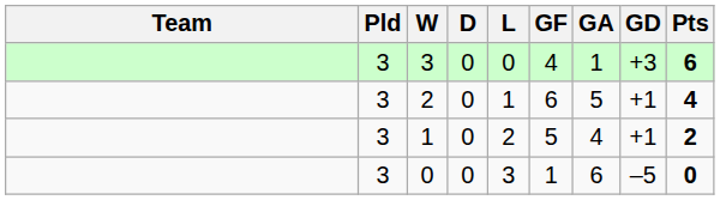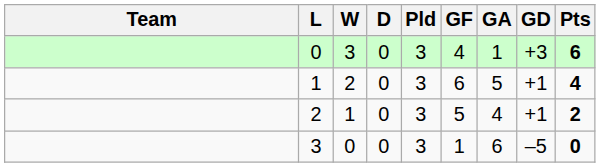columns swapped: Pld <-> L
